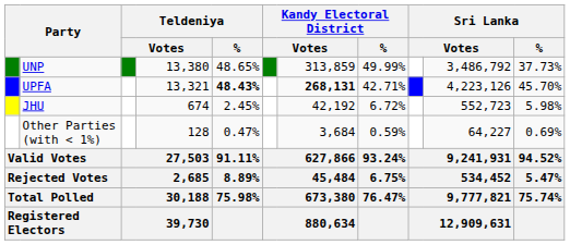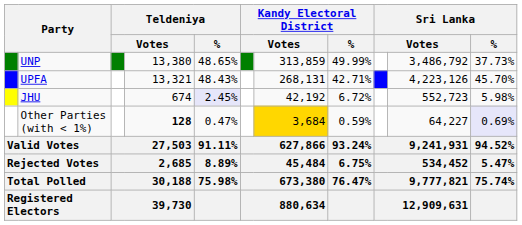UPFA | Teldeniya / %: bold -> normal
UPFA | column 7: bold -> normal
JHU | Teldeniya / %: no background -> lavender background
Other Parties (with < 1%) | column 4: normal -> bold
Other Parties (with < 1%) | column 7: no background -> gold background
Other Parties (with < 1%) | Sri Lanka / %: no background -> lavender background
